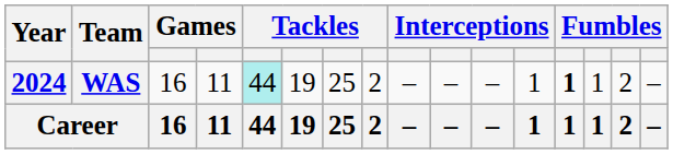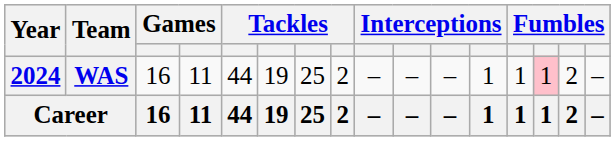WAS | column 5: paleturquoise background -> no background
WAS | column 13: bold -> normal
WAS | column 14: no background -> pink background
